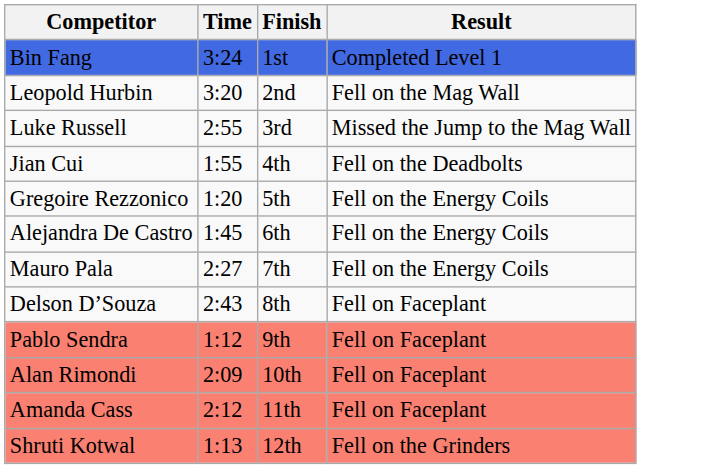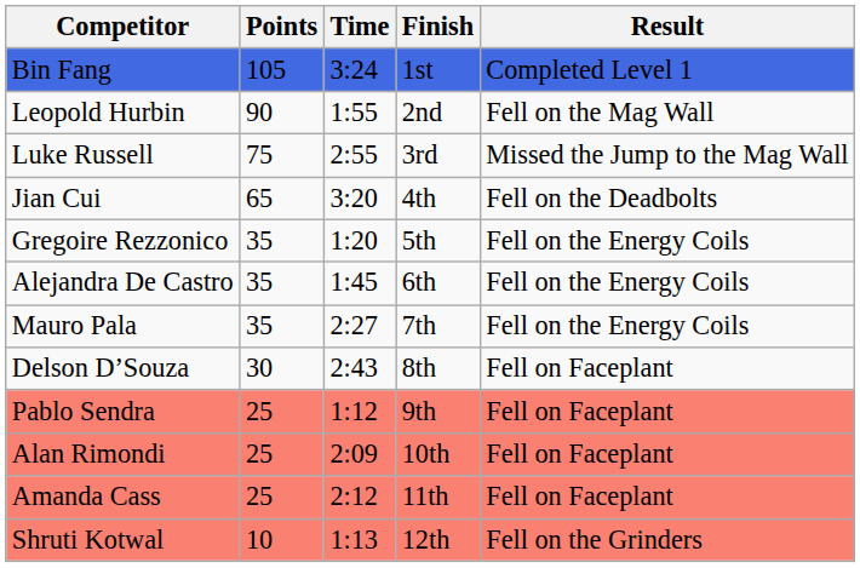+ column: Points | 105 | 90 | 75 | 65 | 35 | 35 | 35 | 30 | 25 | 25 | 25 | 10
Leopold Hurbin | Time: 3:20 -> 1:55
Jian Cui | Time: 1:55 -> 3:20
